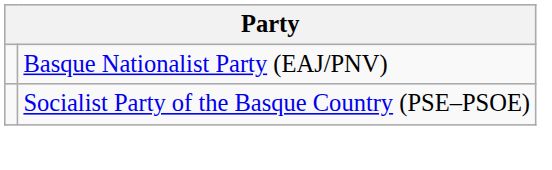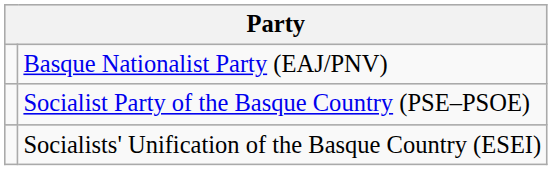+ row: Socialists' Unification of the Basque Country (ESEI)
